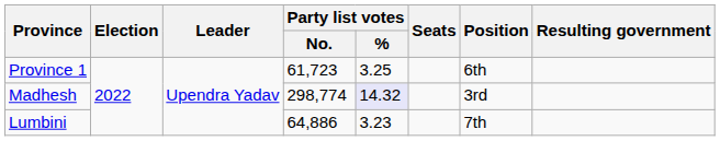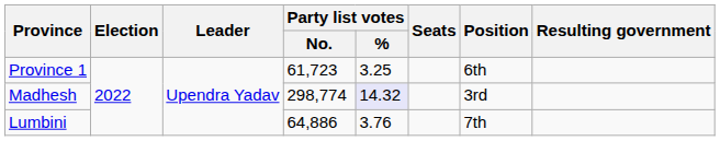Lumbini | Party list votes / %: 3.23 -> 3.76
